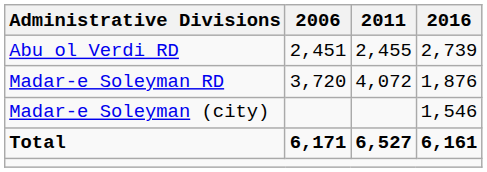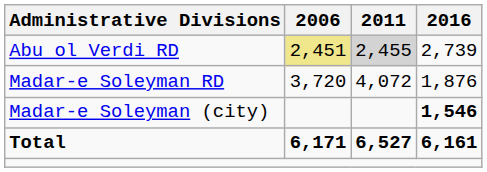Abu ol Verdi RD | 2006: no background -> khaki background
Abu ol Verdi RD | 2011: no background -> lightgrey background
Madar-e Soleyman (city) | 2016: normal -> bold
